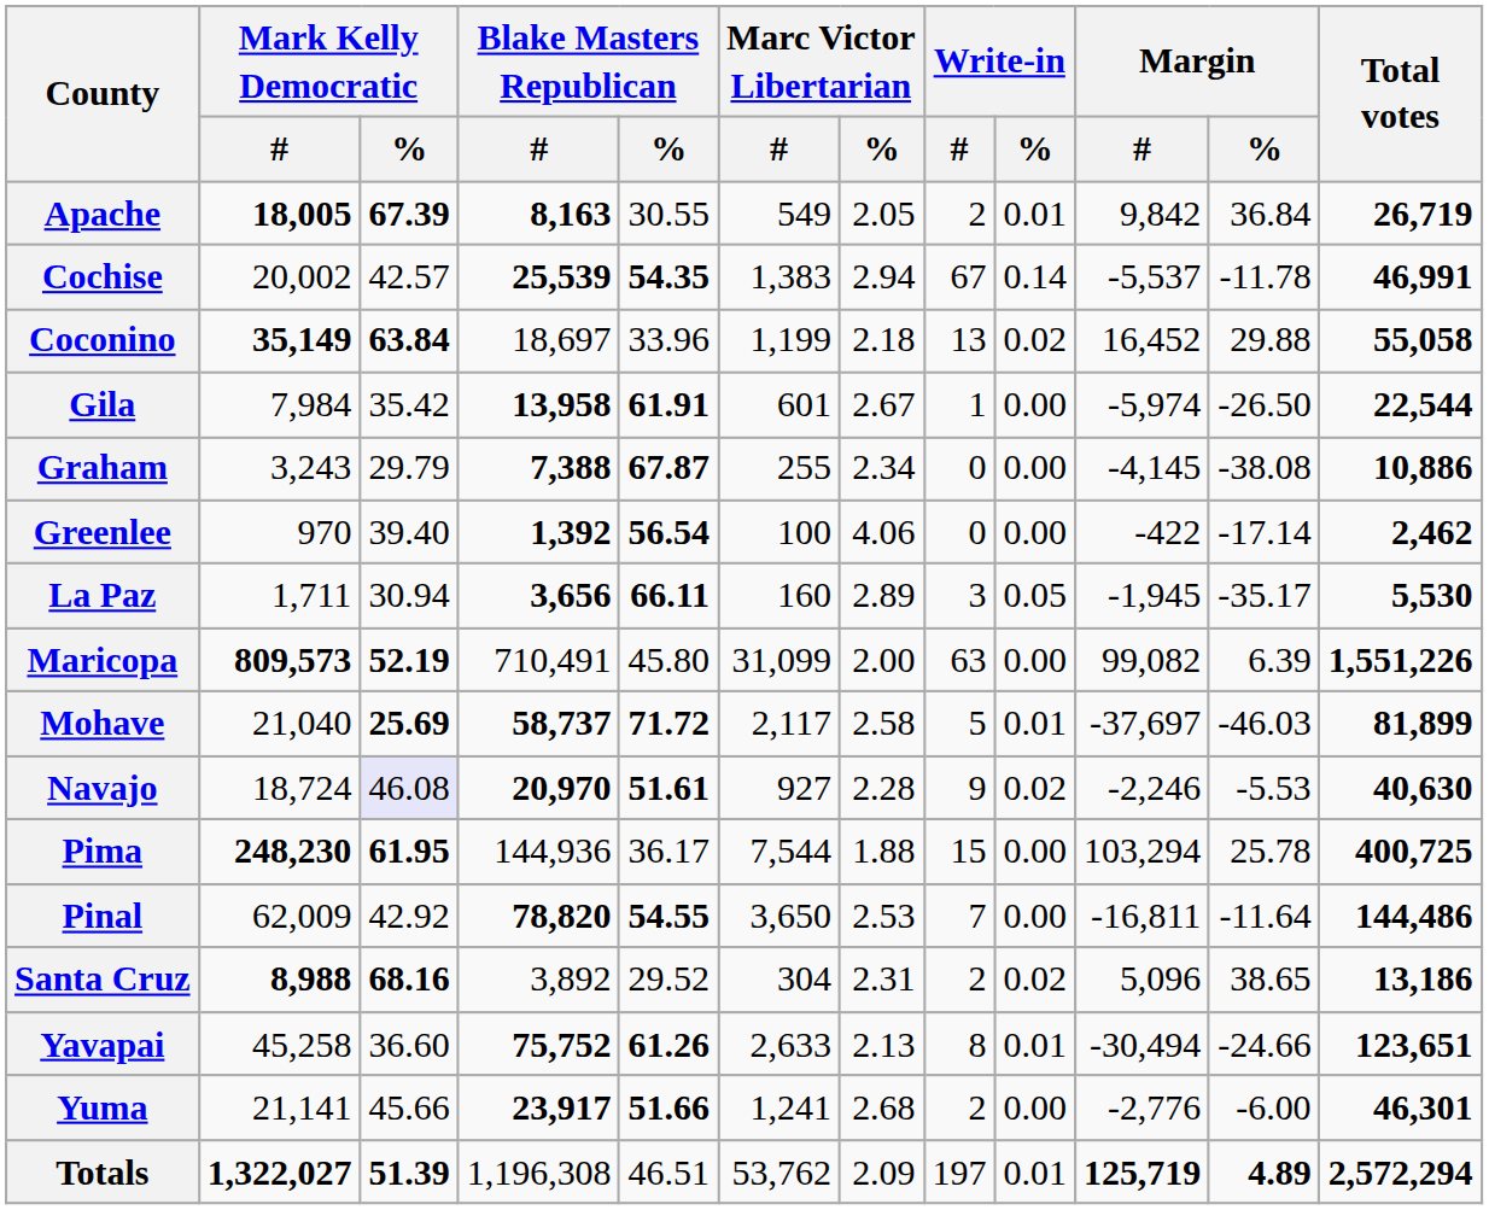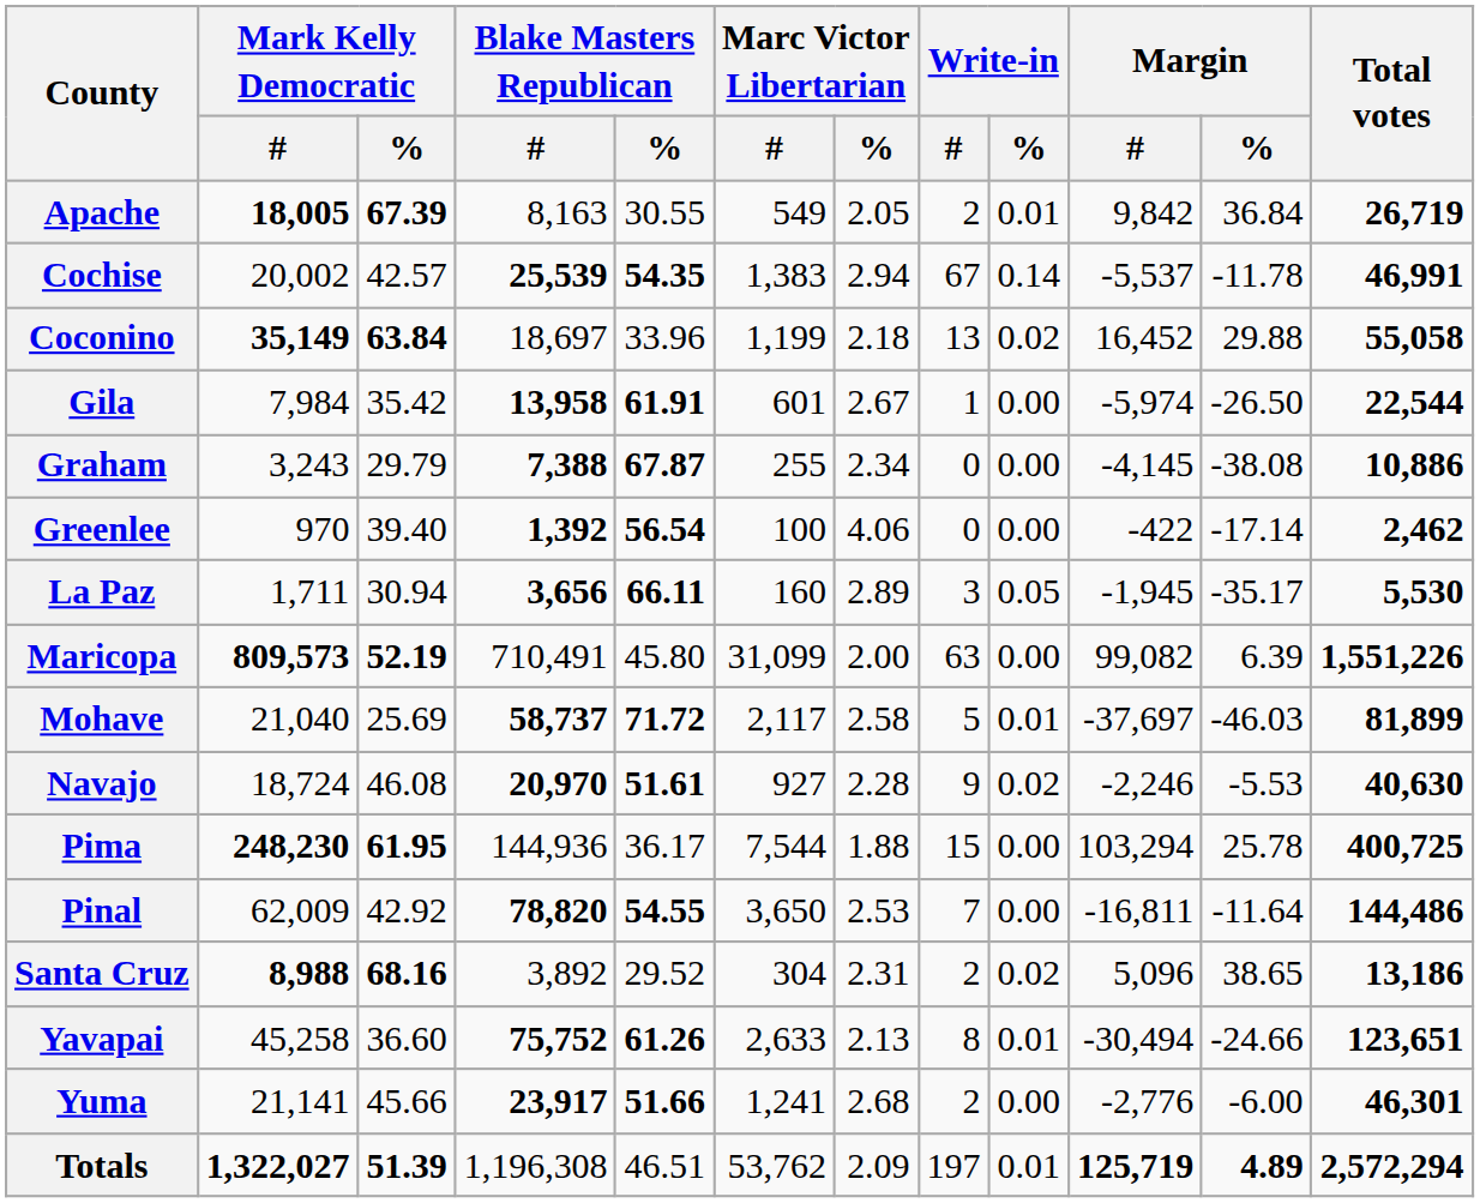Apache | Blake Masters Republican / #: bold -> normal
Mohave | Mark Kelly Democratic / %: bold -> normal
Navajo | Mark Kelly Democratic / %: lavender background -> no background
